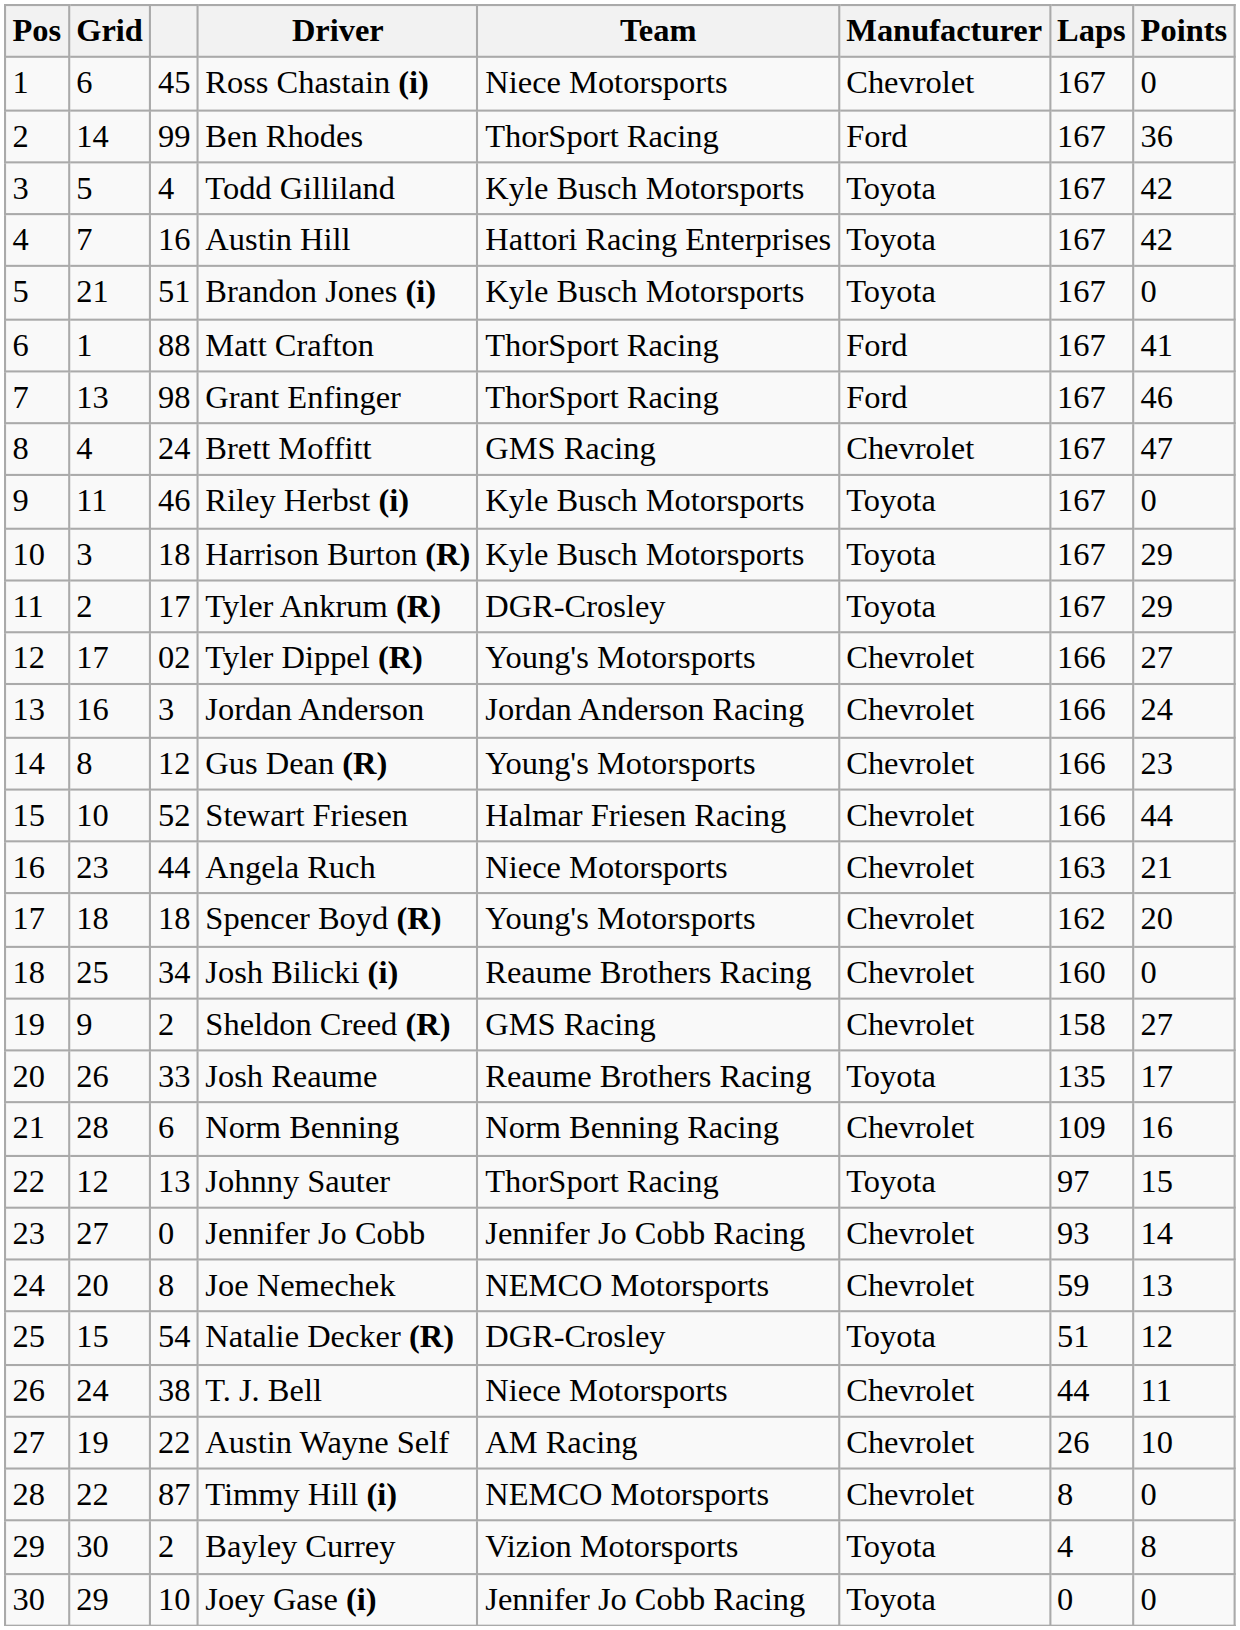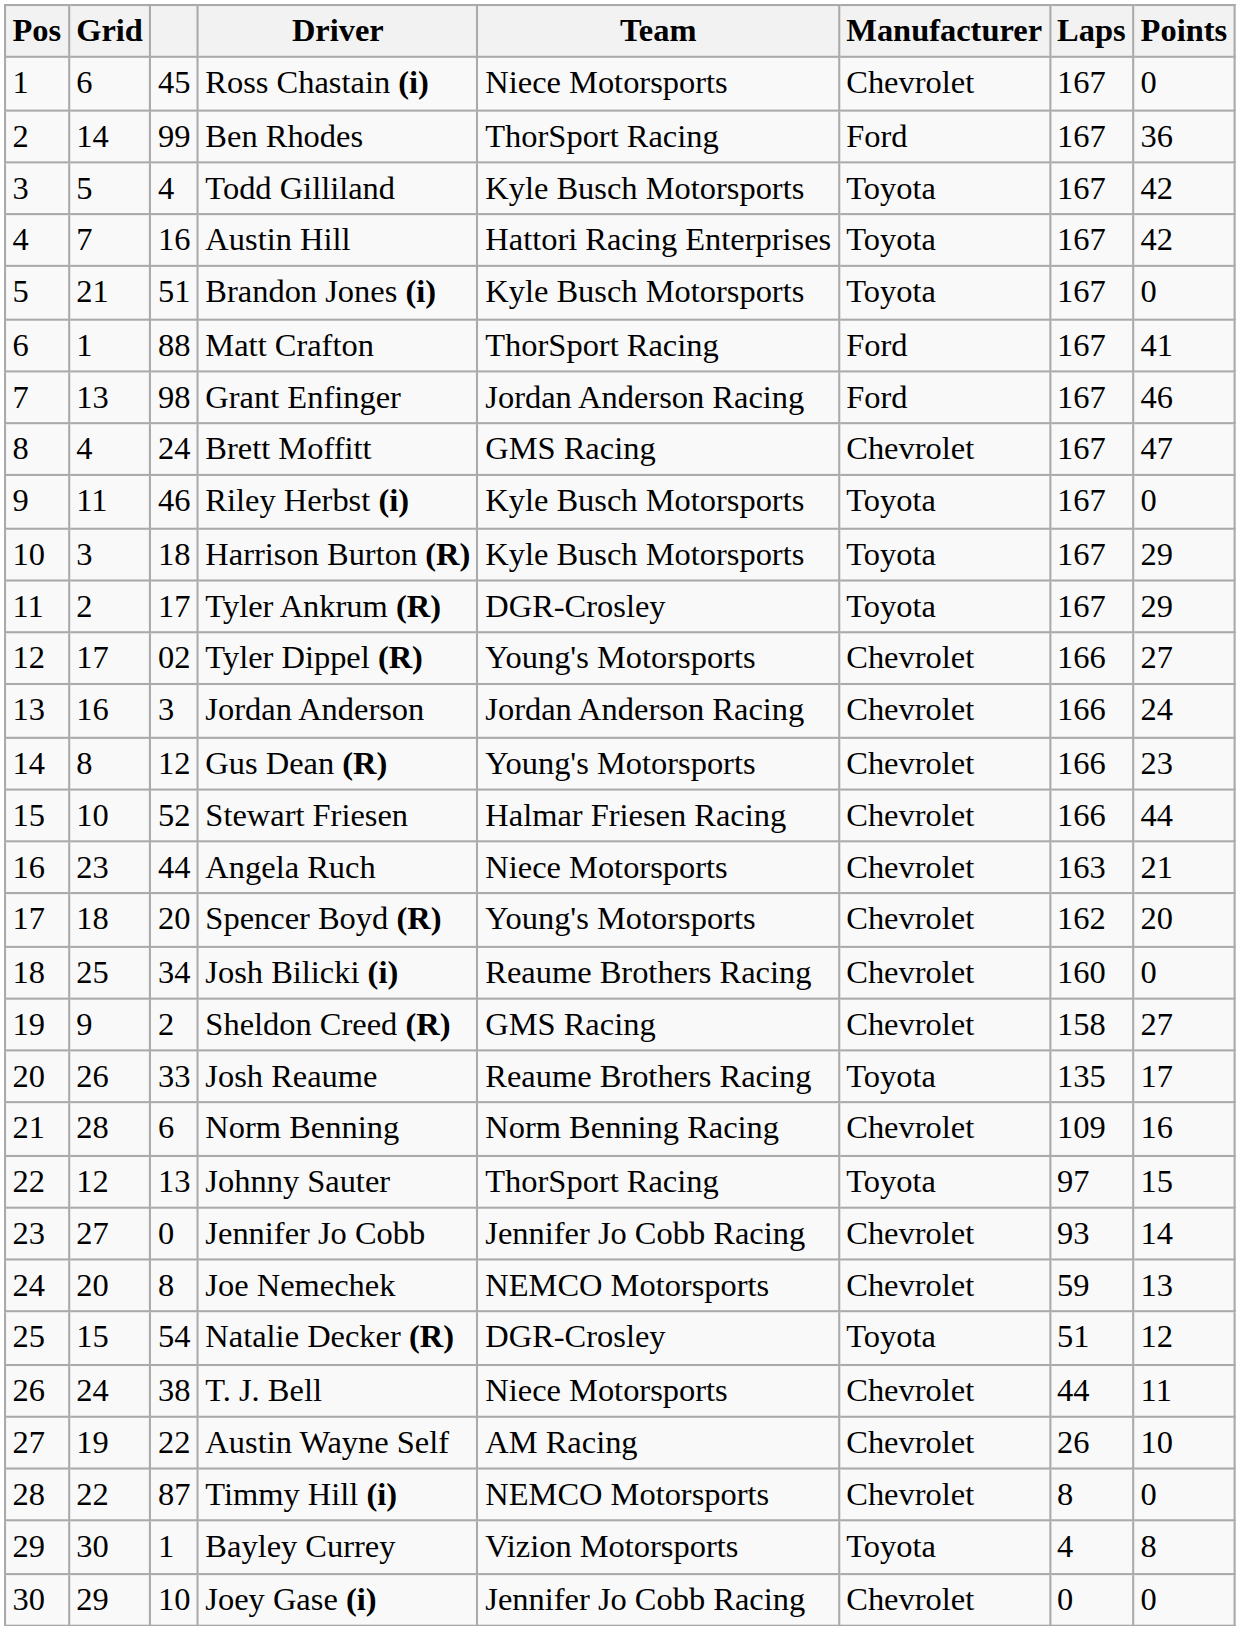Grant Enfinger | Team: ThorSport Racing -> Jordan Anderson Racing
Spencer Boyd (R) | column 3: 18 -> 20
Bayley Currey | column 3: 2 -> 1
Joey Gase (i) | Manufacturer: Toyota -> Chevrolet
